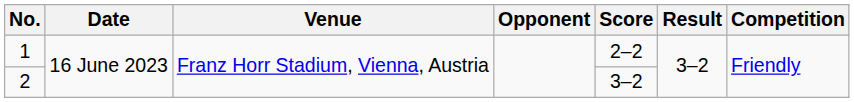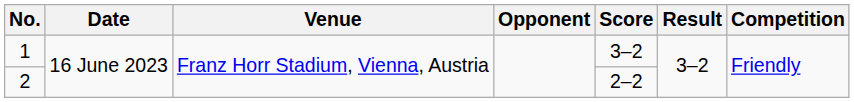1 | Score: 2–2 -> 3–2
2 | Score: 3–2 -> 2–2
